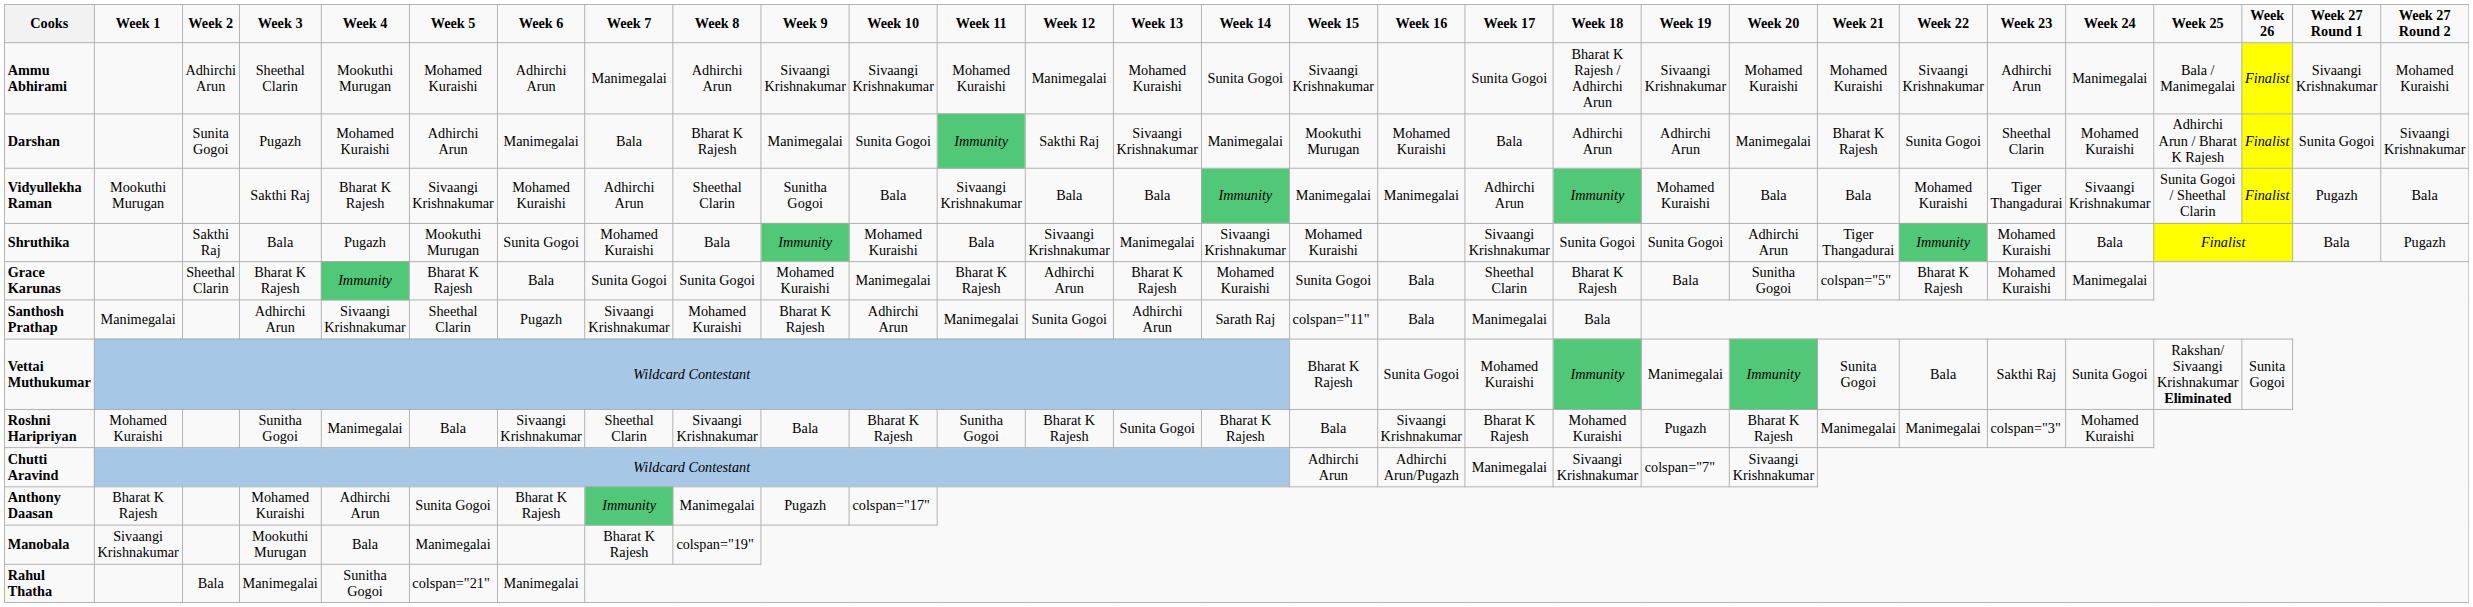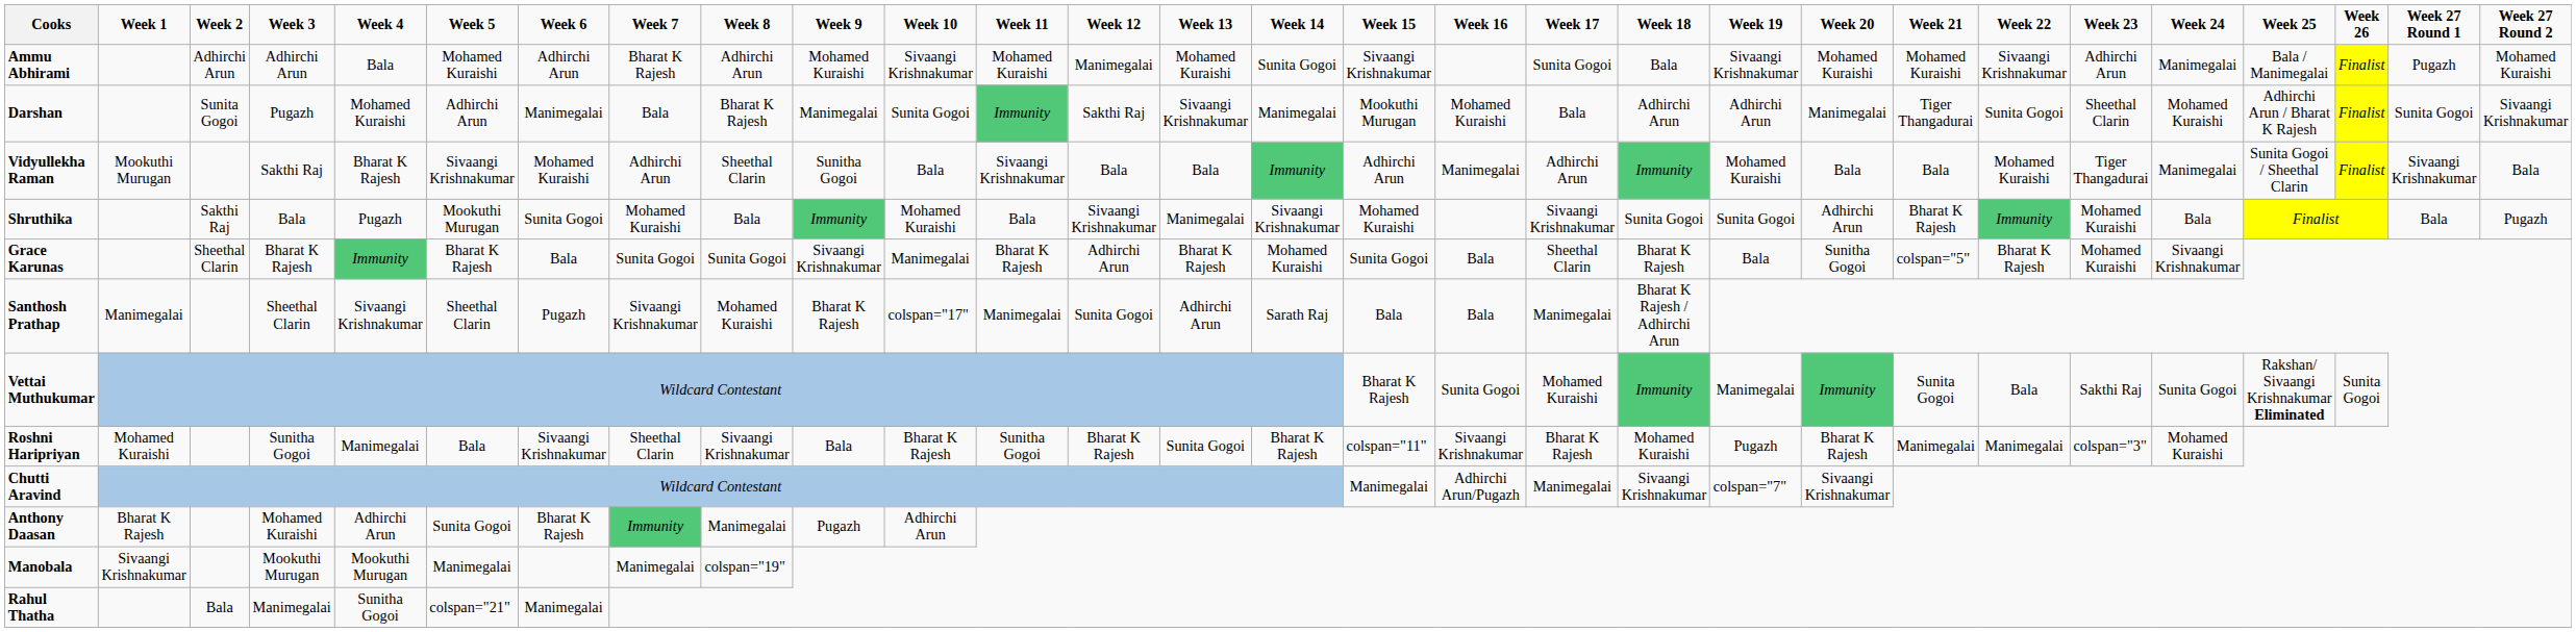Ammu Abhirami | Week 3: Sheethal Clarin -> Adhirchi Arun
Ammu Abhirami | Week 4: Mookuthi Murugan -> Bala
Ammu Abhirami | Week 7: Manimegalai -> Bharat K Rajesh
Ammu Abhirami | Week 9: Sivaangi Krishnakumar -> Mohamed Kuraishi
Ammu Abhirami | Week 18: Bharat K Rajesh / Adhirchi Arun -> Bala
Ammu Abhirami | Week 27 Round 1: Sivaangi Krishnakumar -> Pugazh
Darshan | Week 21: Bharat K Rajesh -> Tiger Thangadurai
Vidyullekha Raman | Week 15: Manimegalai -> Adhirchi Arun
Vidyullekha Raman | Week 24: Sivaangi Krishnakumar -> Manimegalai
Vidyullekha Raman | Week 27 Round 1: Pugazh -> Sivaangi Krishnakumar
Shruthika | Week 21: Tiger Thangadurai -> Bharat K Rajesh
Grace Karunas | Week 9: Mohamed Kuraishi -> Sivaangi Krishnakumar
Grace Karunas | Week 24: Manimegalai -> Sivaangi Krishnakumar
Santhosh Prathap | Week 3: Adhirchi Arun -> Sheethal Clarin
Santhosh Prathap | Week 10: Adhirchi Arun -> colspan="17"
Santhosh Prathap | Week 15: colspan="11" -> Bala
Santhosh Prathap | Week 18: Bala -> Bharat K Rajesh / Adhirchi Arun
Roshni Haripriyan | Week 15: Bala -> colspan="11"
Chutti Aravind | Week 15: Adhirchi Arun -> Manimegalai
Anthony Daasan | Week 10: colspan="17" -> Adhirchi Arun
Manobala | Week 4: Bala -> Mookuthi Murugan
Manobala | Week 7: Bharat K Rajesh -> Manimegalai
